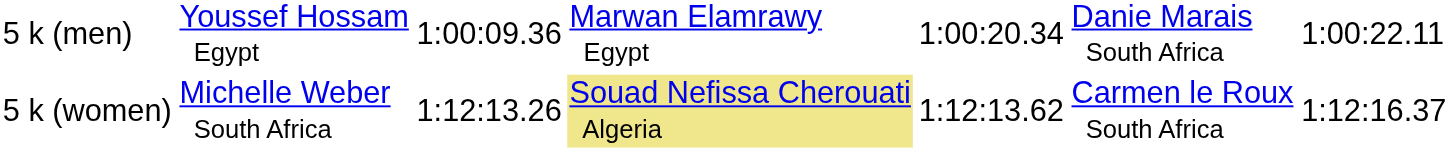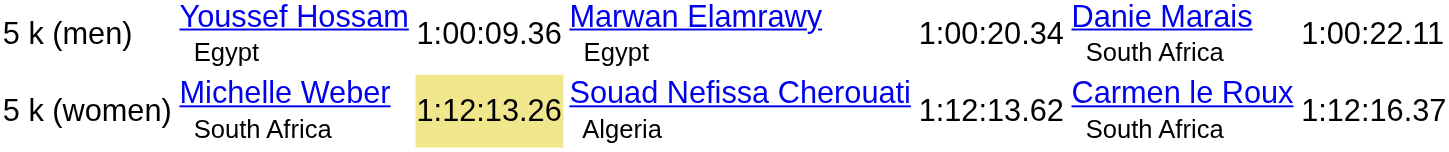5 k (women) | column 3: no background -> khaki background
5 k (women) | column 4: khaki background -> no background
